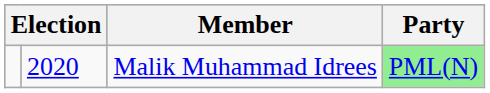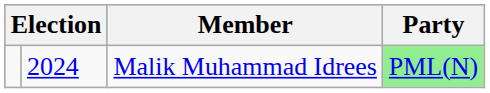Malik Muhammad Idrees | column 2: 2020 -> 2024
